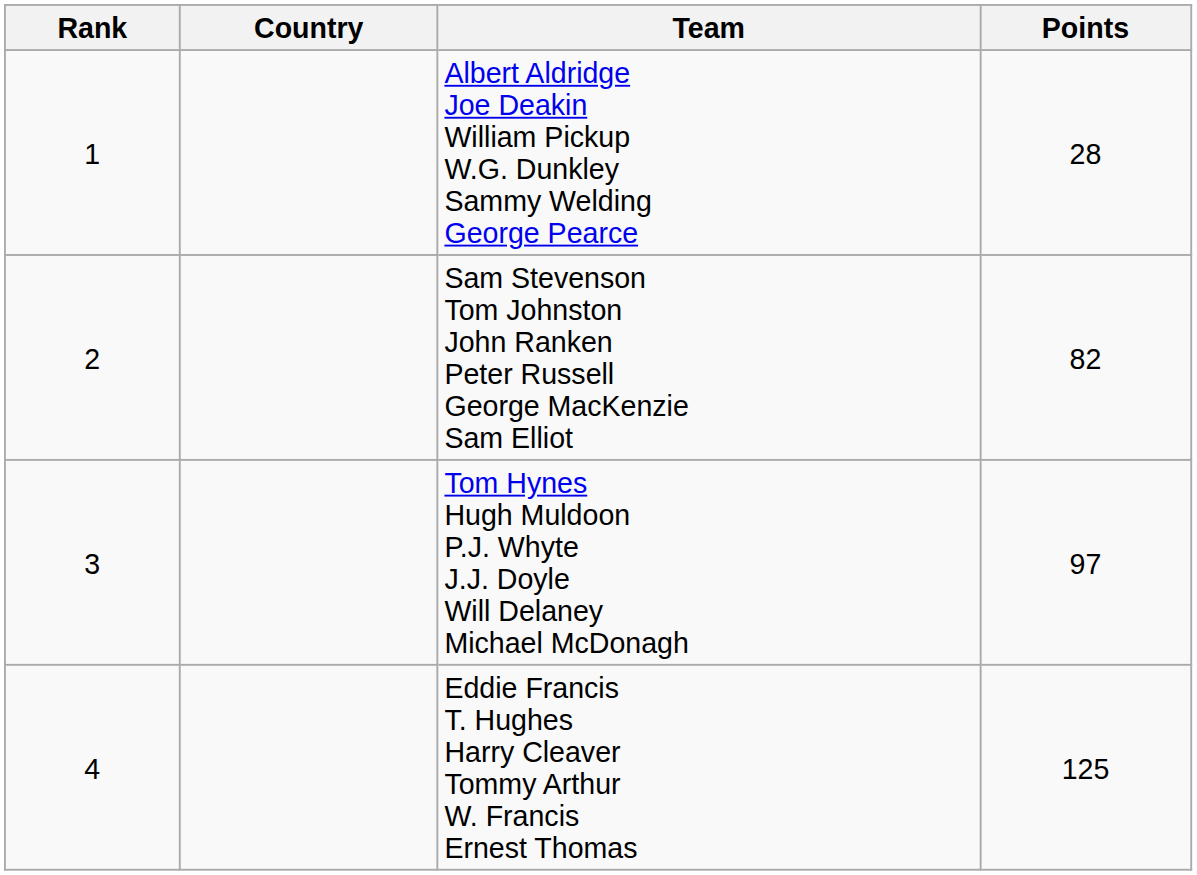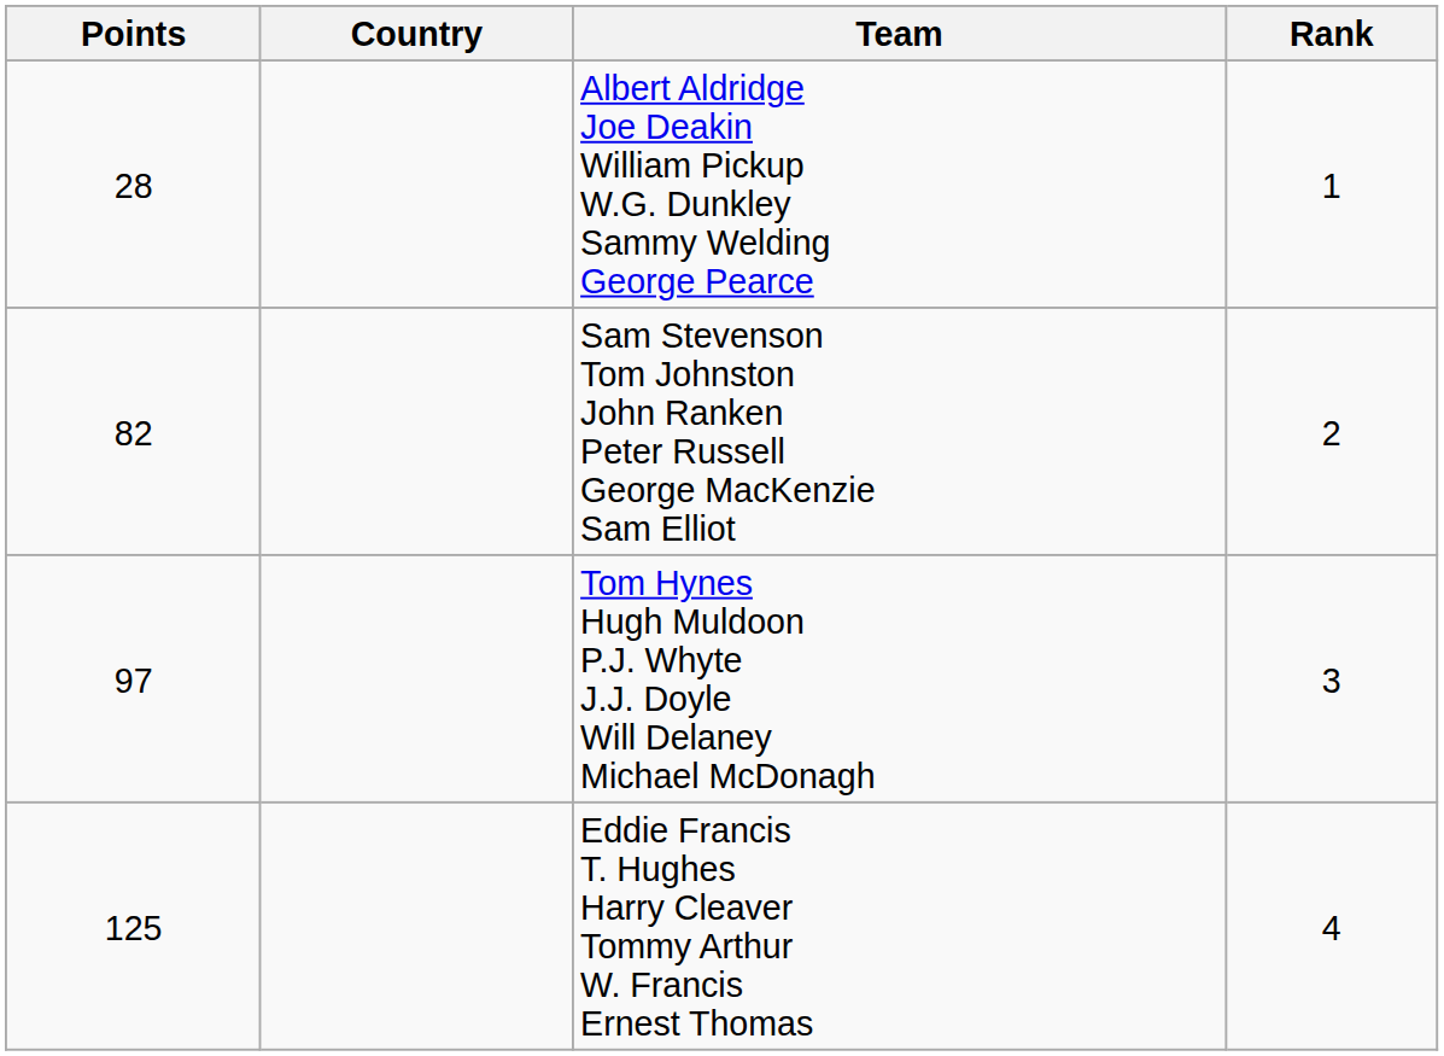columns swapped: Rank <-> Points
